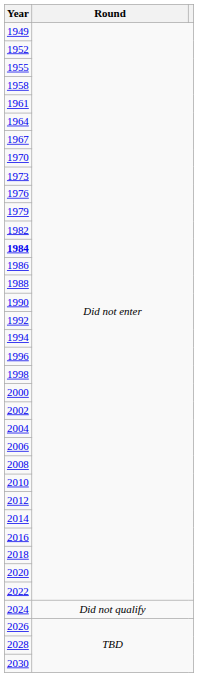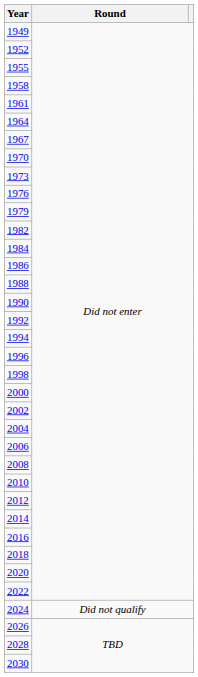1984 | Year: bold -> normal
